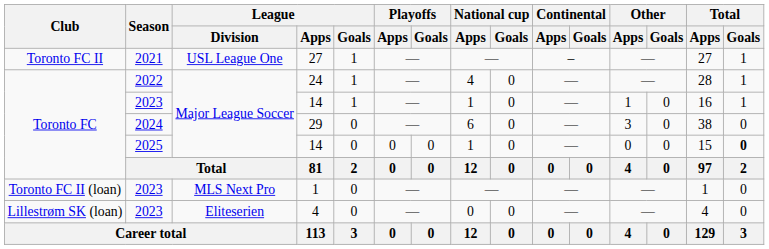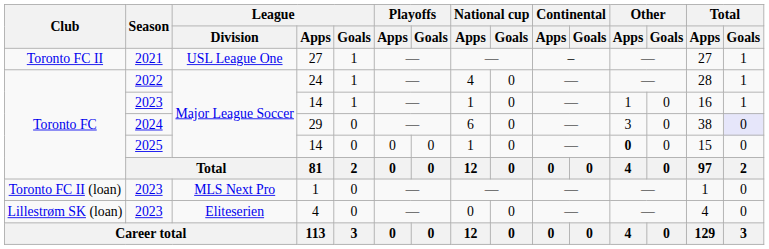29 | Total / Goals: no background -> lavender background
2025 / 14 | Other / Apps: normal -> bold
2025 / 14 | Total / Goals: bold -> normal
